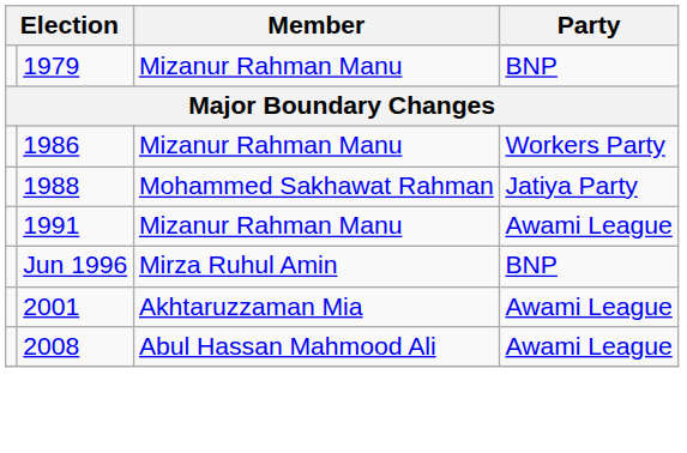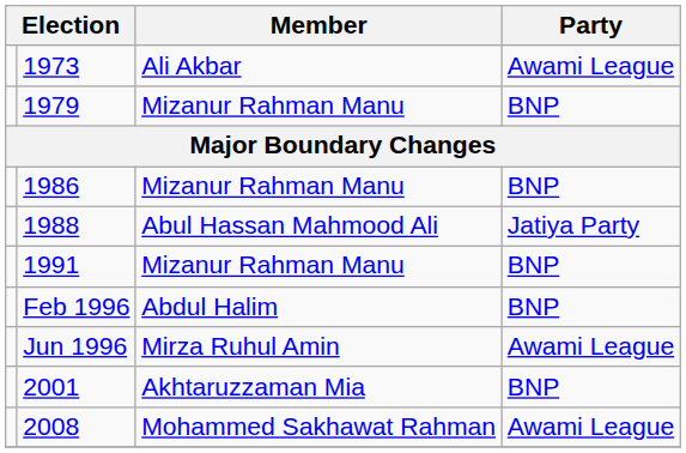+ row: 1973 | Ali Akbar | Awami League
1986 | Party: Workers Party -> BNP
1988 | Member: Mohammed Sakhawat Rahman -> Abul Hassan Mahmood Ali
1991 | Party: Awami League -> BNP
+ row: Feb 1996 | Abdul Halim | BNP
Jun 1996 | Party: BNP -> Awami League
2001 | Party: Awami League -> BNP
2008 | Member: Abul Hassan Mahmood Ali -> Mohammed Sakhawat Rahman
